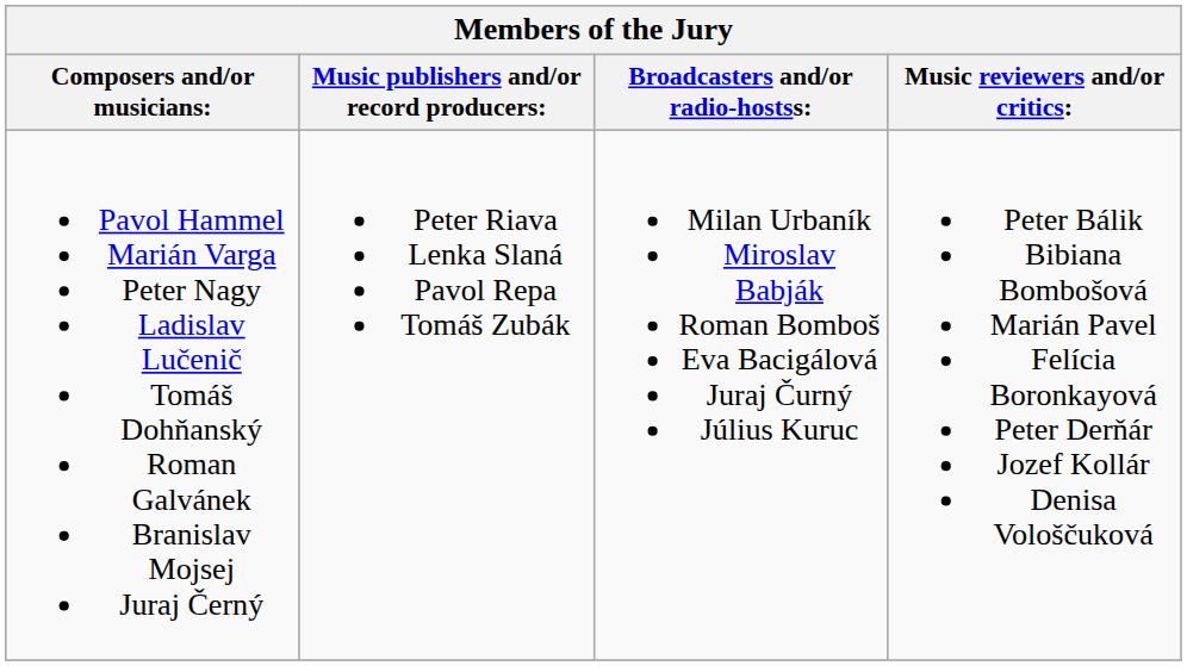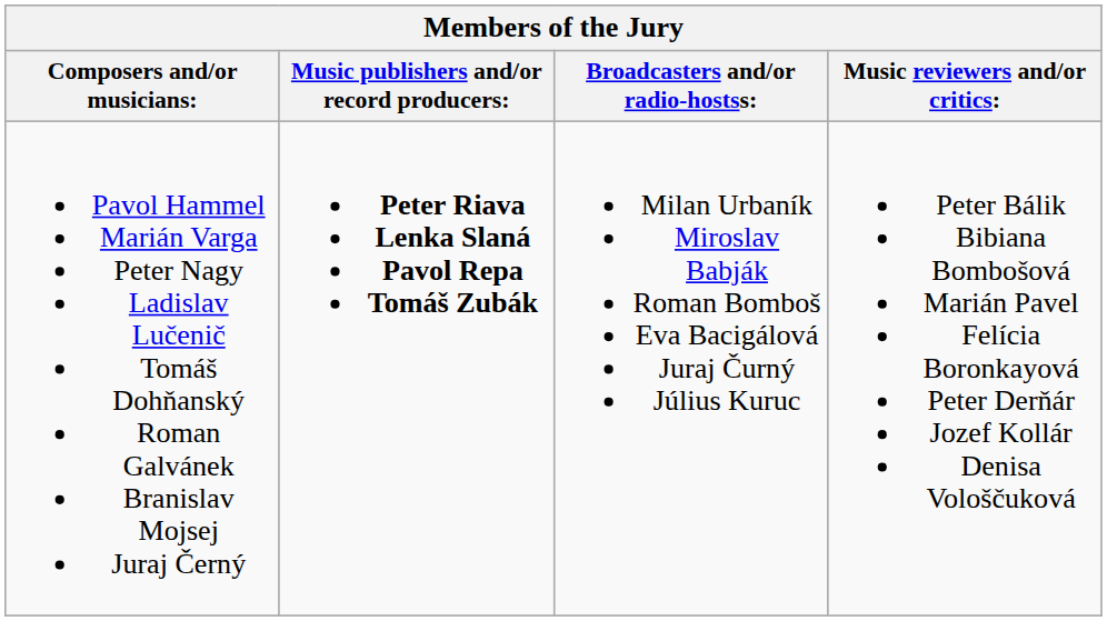row 3 | Music publishers and/or record producers:: normal -> bold
